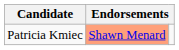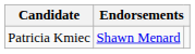Patricia Kmiec | column 2: lightsalmon background -> no background
